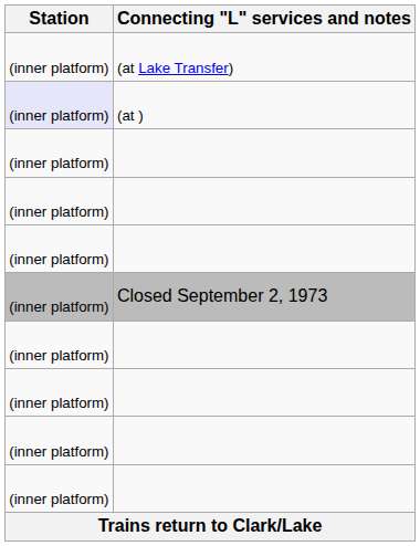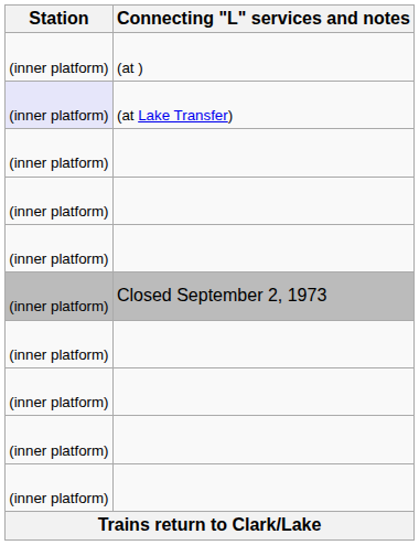row 2 | Connecting "L" services and notes: (at Lake Transfer) -> (at )
row 3 | Connecting "L" services and notes: (at ) -> (at Lake Transfer)
